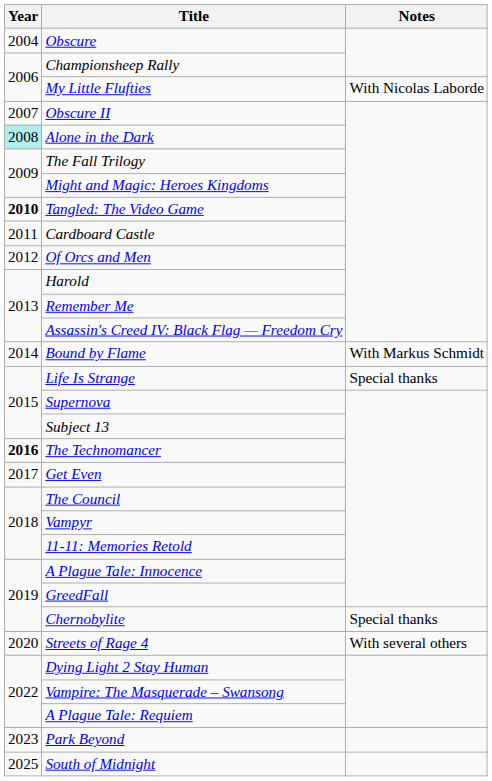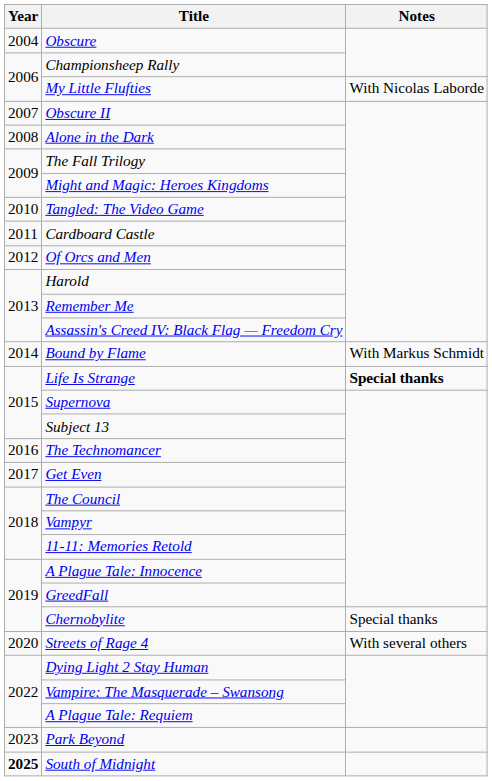Alone in the Dark | Year: paleturquoise background -> no background
Tangled: The Video Game | Year: bold -> normal
Life Is Strange | Notes: normal -> bold
The Technomancer | Year: bold -> normal
South of Midnight | Year: normal -> bold
